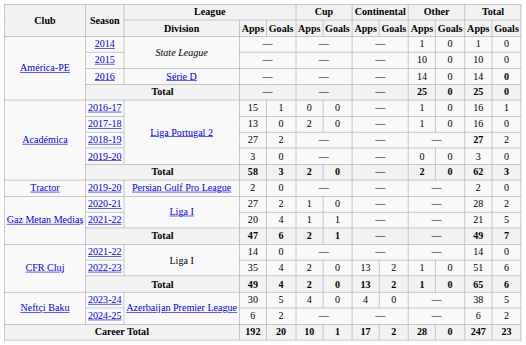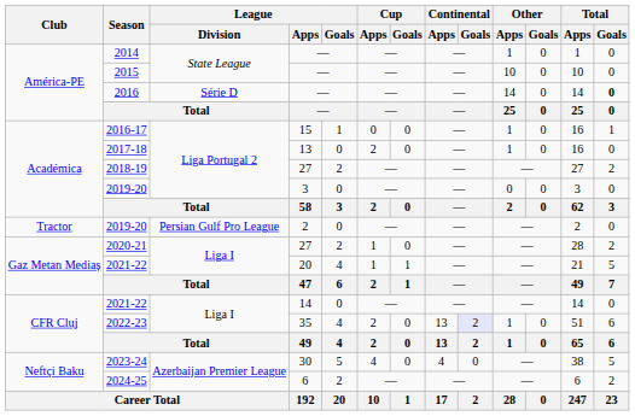2018-19 | Total / Apps: bold -> normal
2022-23 | Continental / Goals: no background -> lavender background
